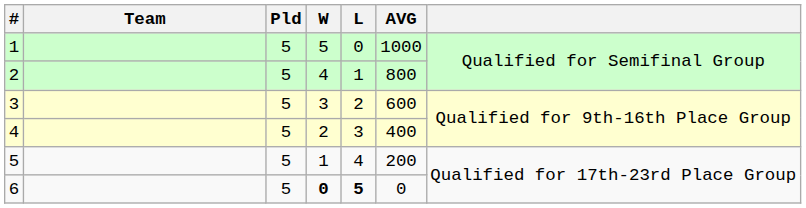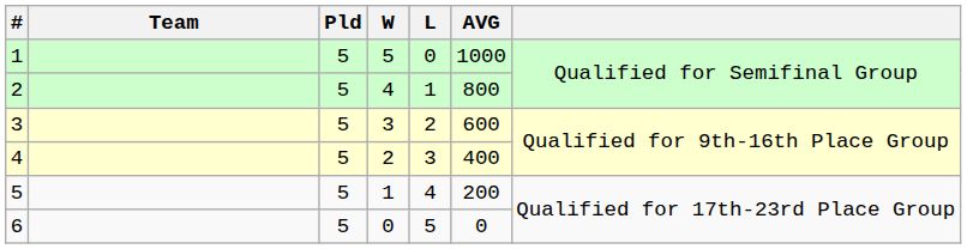6 | W: bold -> normal
6 | L: bold -> normal
